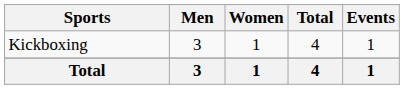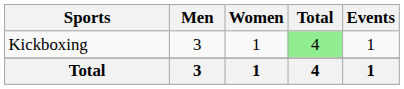Kickboxing | Total: no background -> lightgreen background
